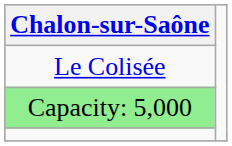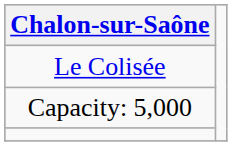Capacity: 5,000 | Chalon-sur-Saône: lightgreen background -> no background
